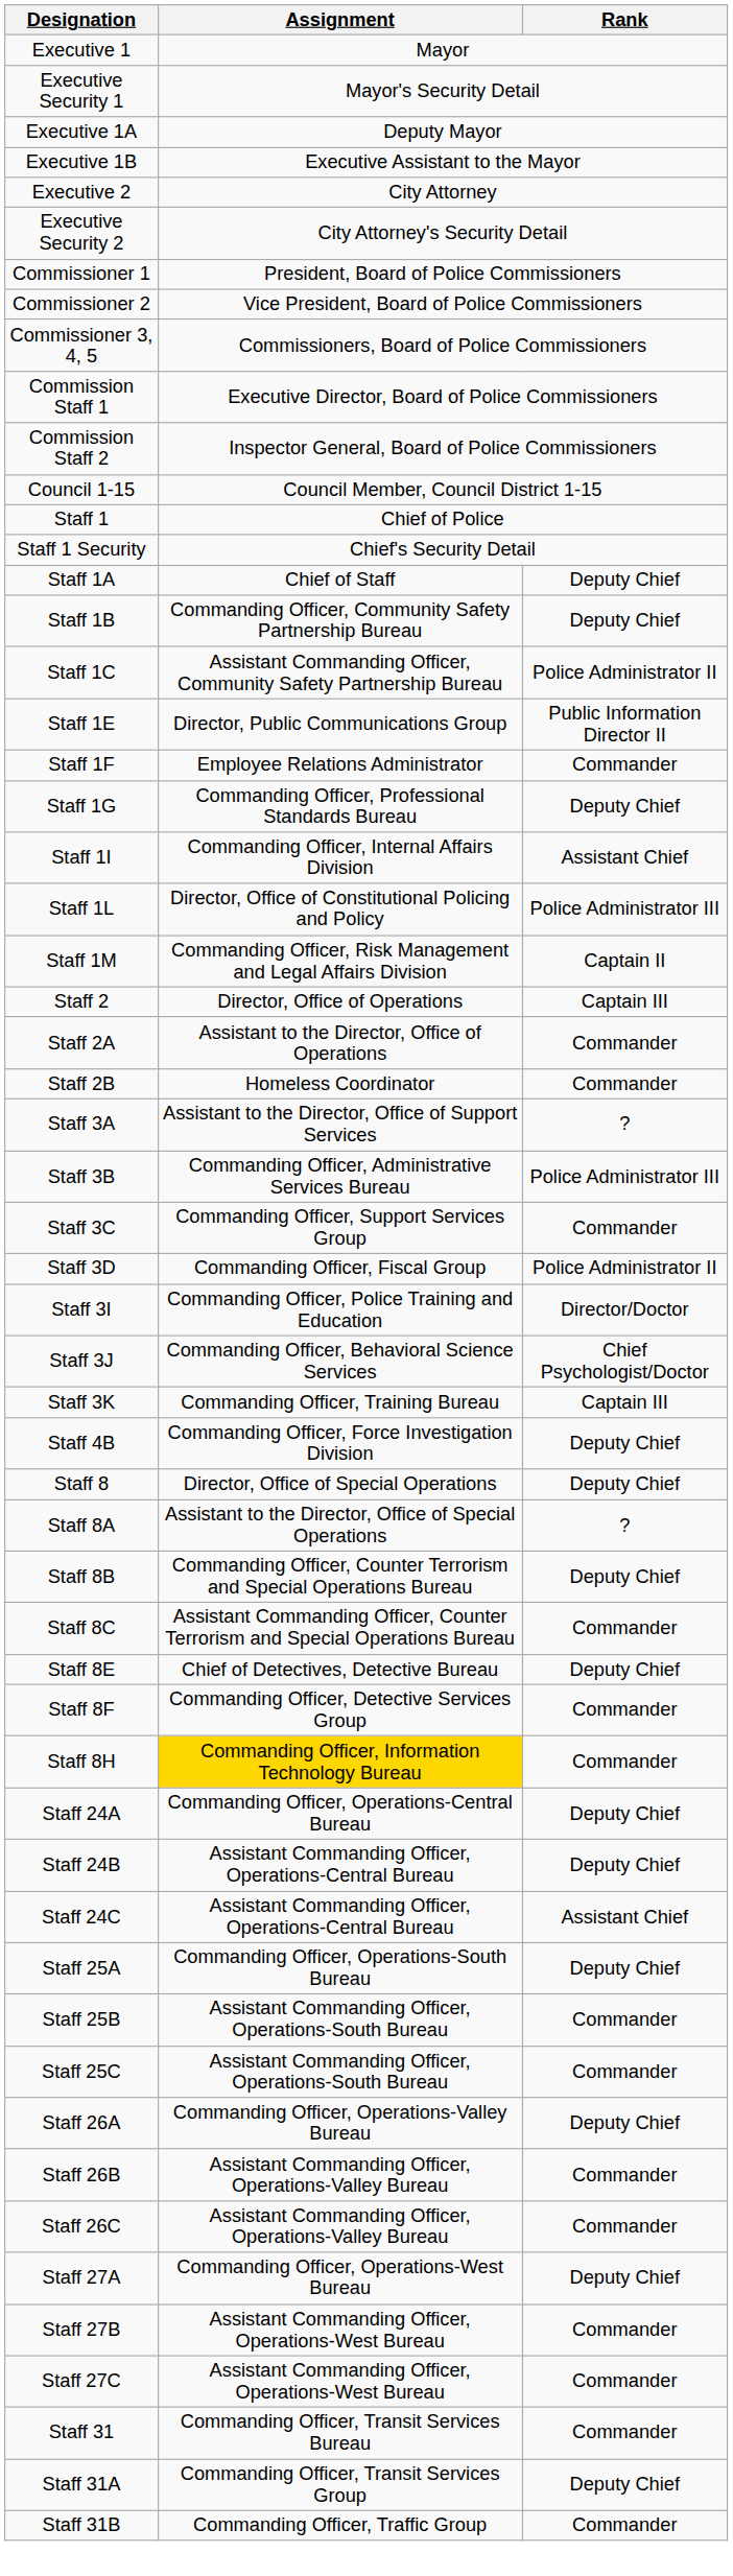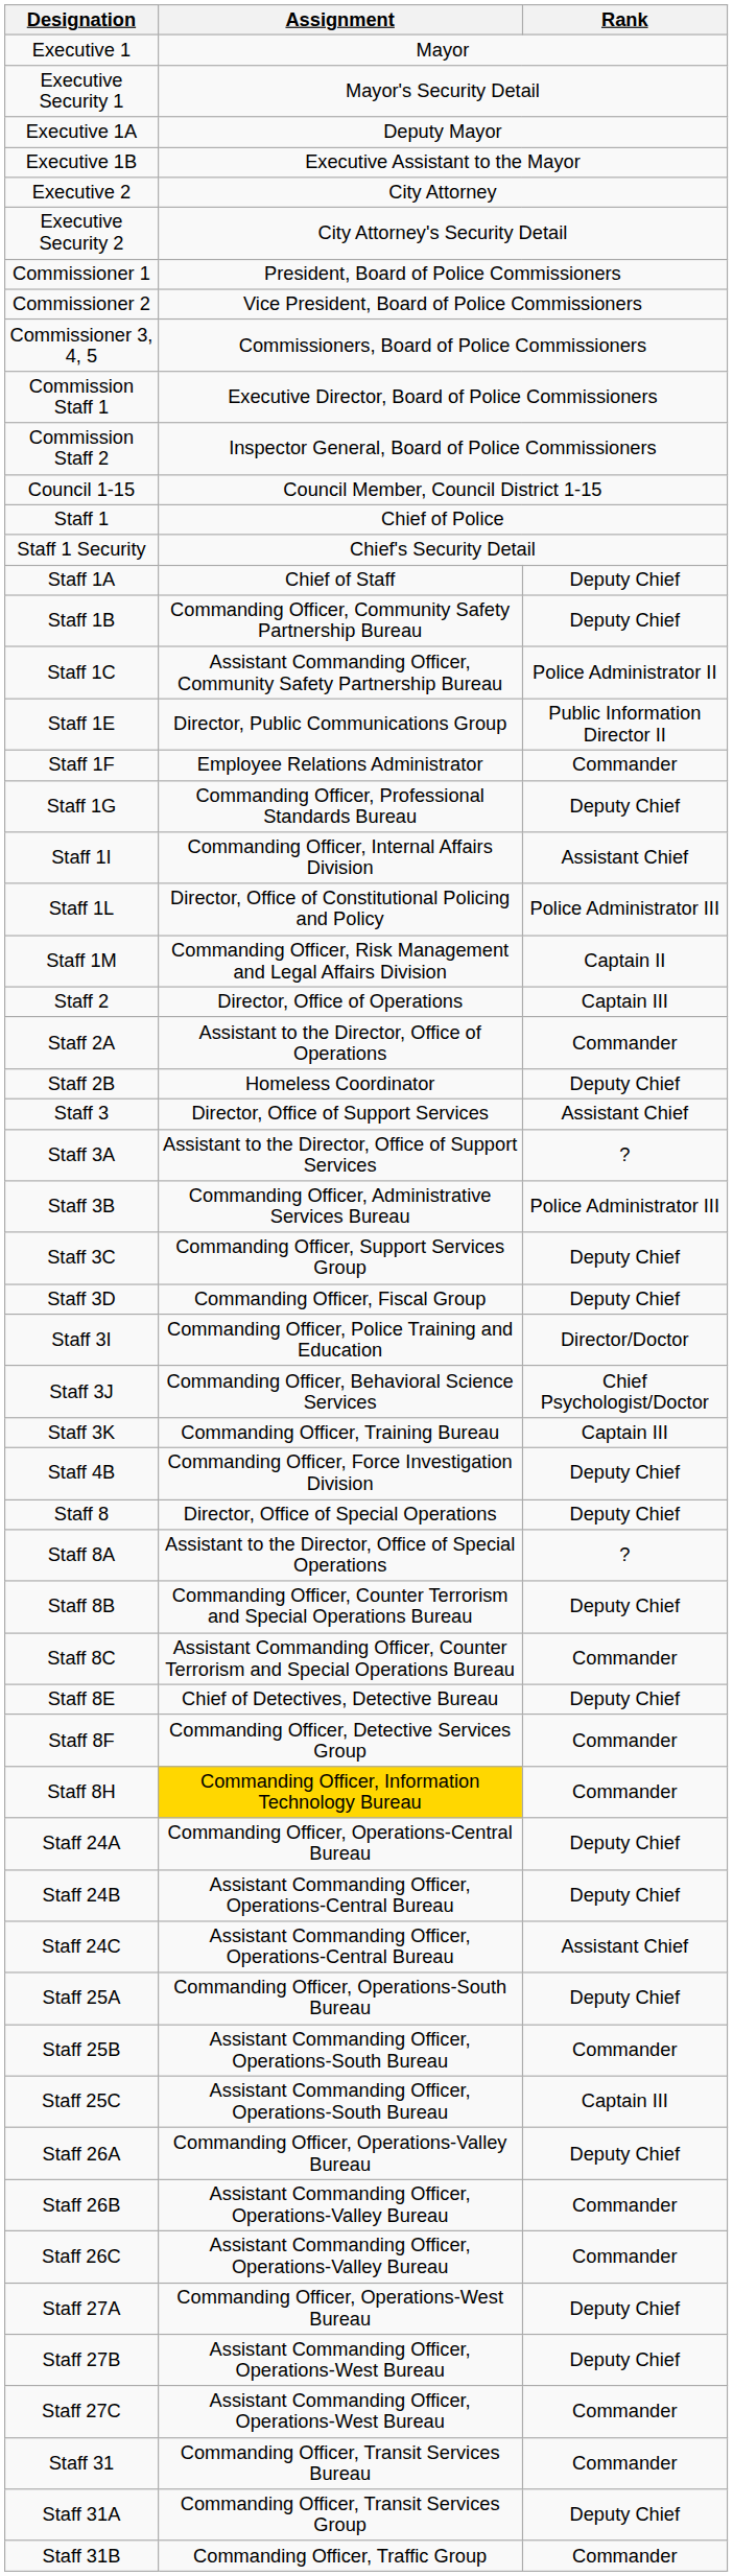Staff 2B | Rank: Commander -> Deputy Chief
+ row: Staff 3 | Director, Office of Support Services | Assistant Chief
Staff 3C | Rank: Commander -> Deputy Chief
Staff 3D | Rank: Police Administrator II -> Deputy Chief
Staff 25C | Rank: Commander -> Captain III
Staff 27B | Rank: Commander -> Deputy Chief
